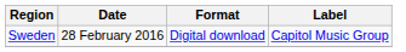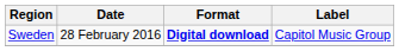Sweden | Format: normal -> bold
